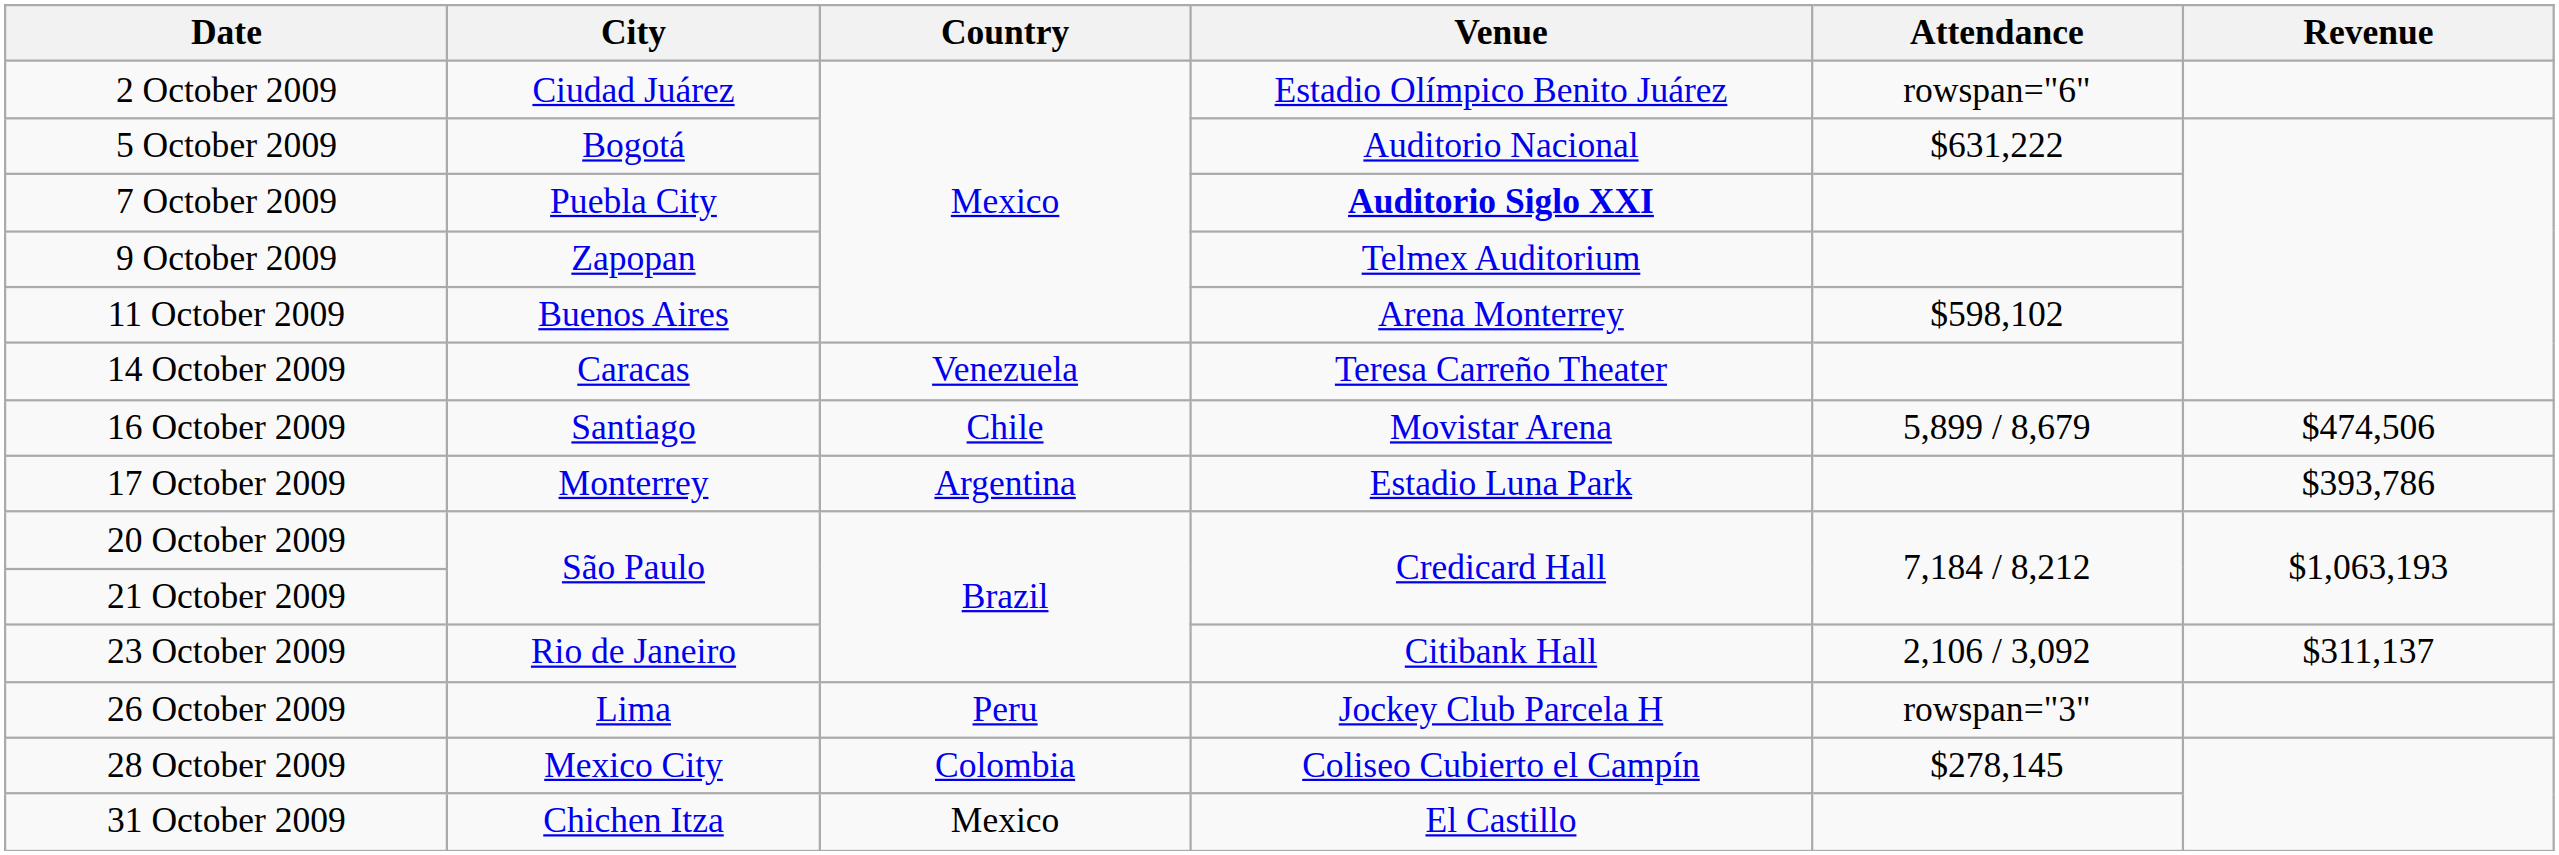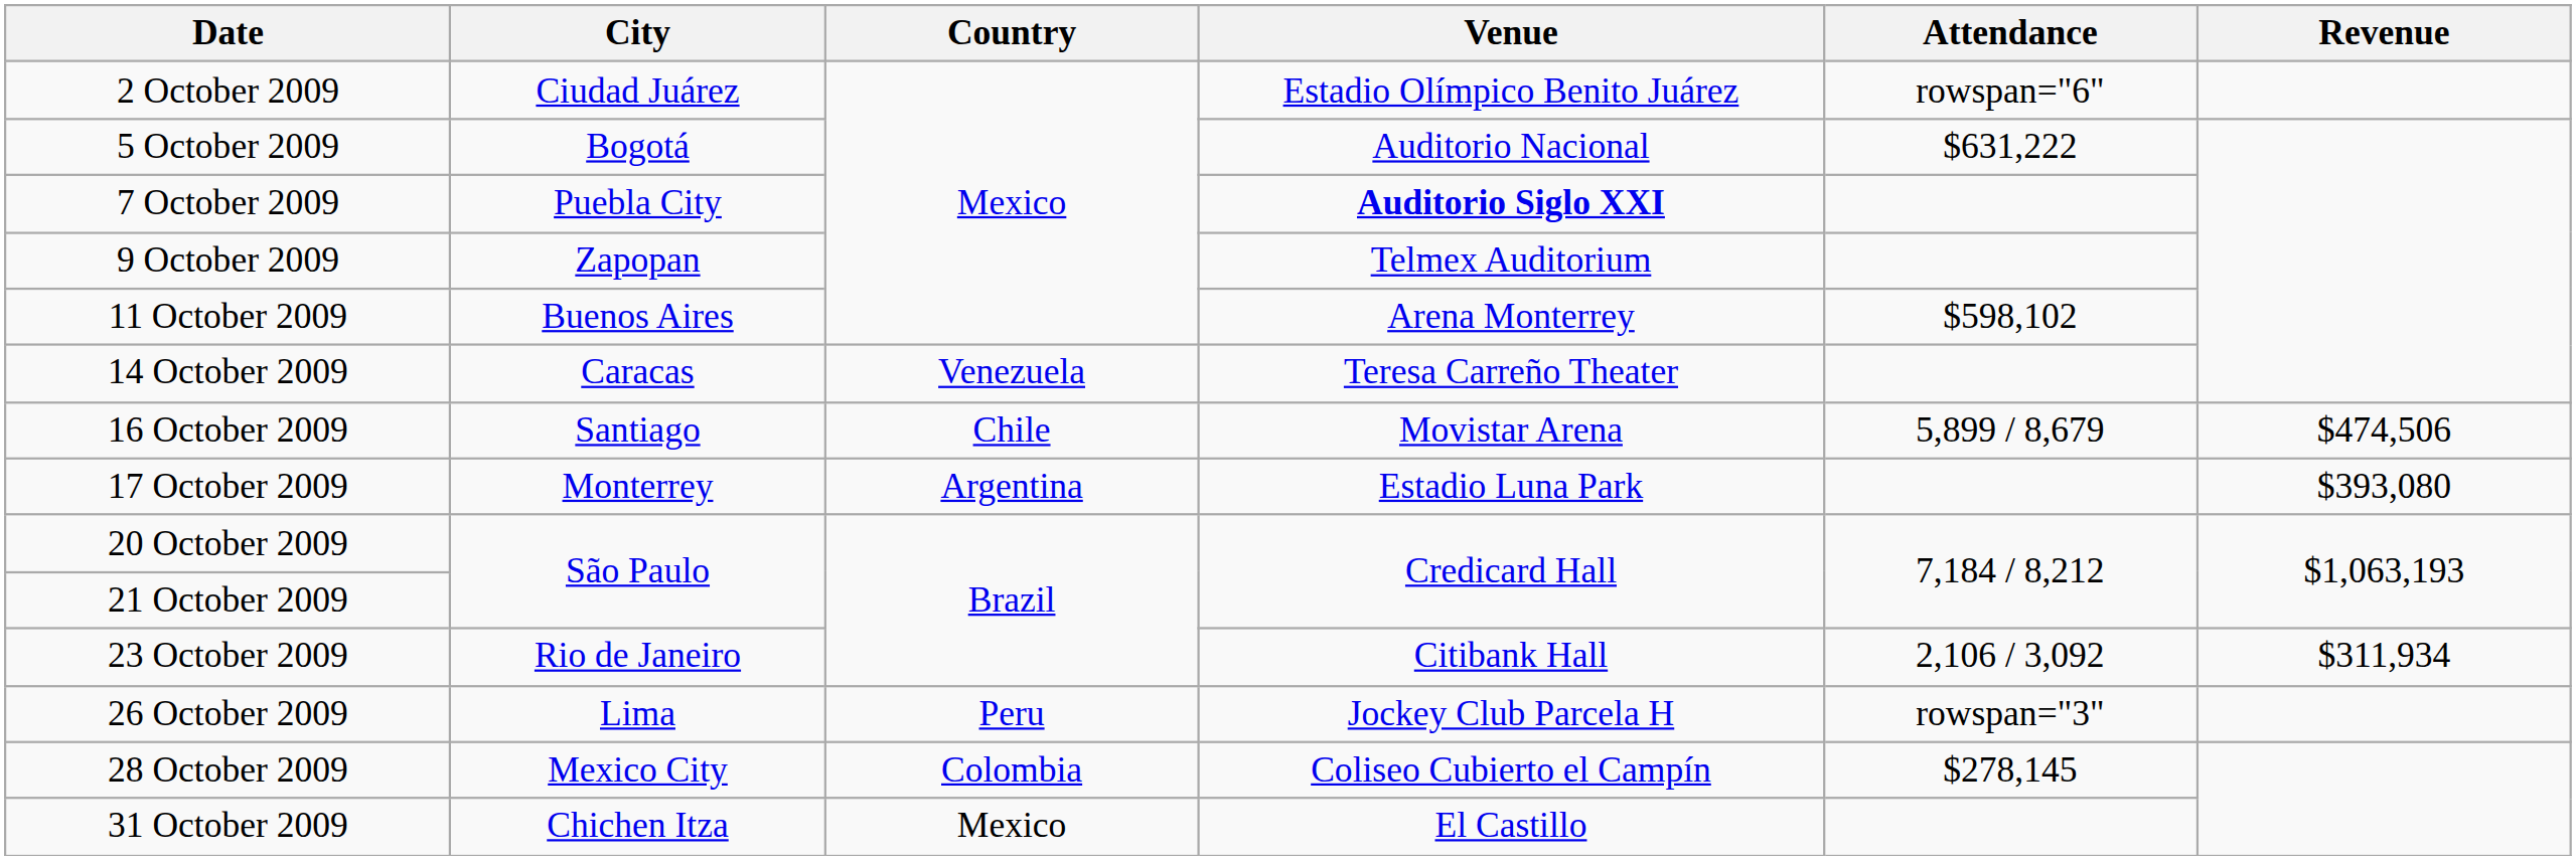17 October 2009 | Revenue: $393,786 -> $393,080
23 October 2009 | Revenue: $311,137 -> $311,934
